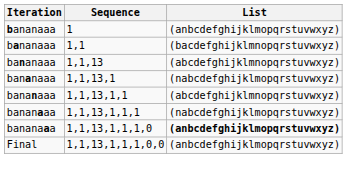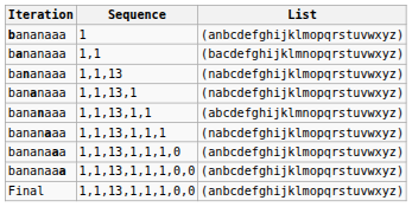1,1,13 | List: (abcdefghijklmnopqrstuvwxyz) -> (nabcdefghijklmopqrstuvwxyz)
1,1,13,1,1,1,0 | List: bold -> normal
+ row: bananaaa | 1,1,13,1,1,1,0,0 | (anbcdefghijklmopqrstuvwxyz)
